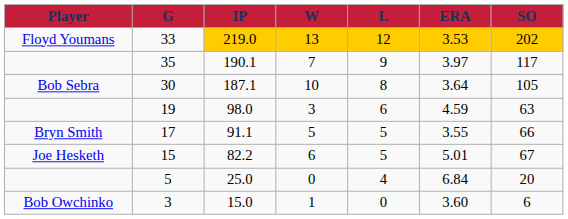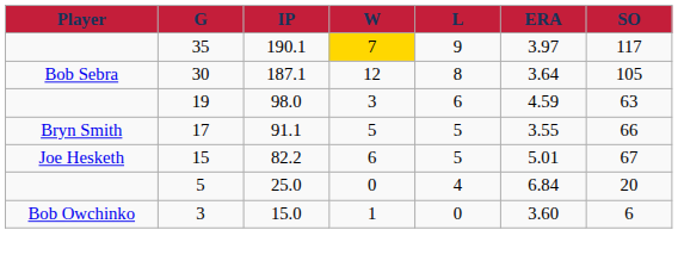- row: Floyd Youmans | 33 | 219.0 | 13 | 12 | 3.53 | 202
35 | W: no background -> gold background
30 | W: 10 -> 12
